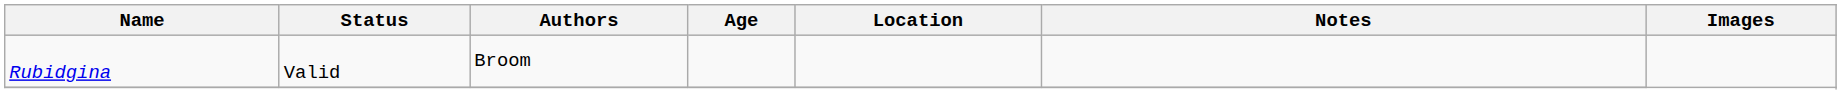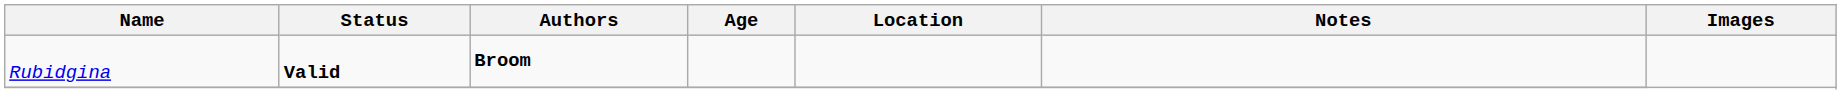Rubidgina | Status: normal -> bold
Rubidgina | Authors: normal -> bold
